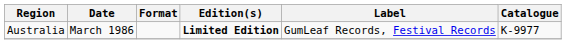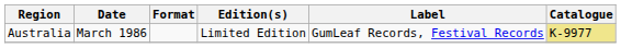Australia | Edition(s): bold -> normal
Australia | Catalogue: no background -> khaki background
